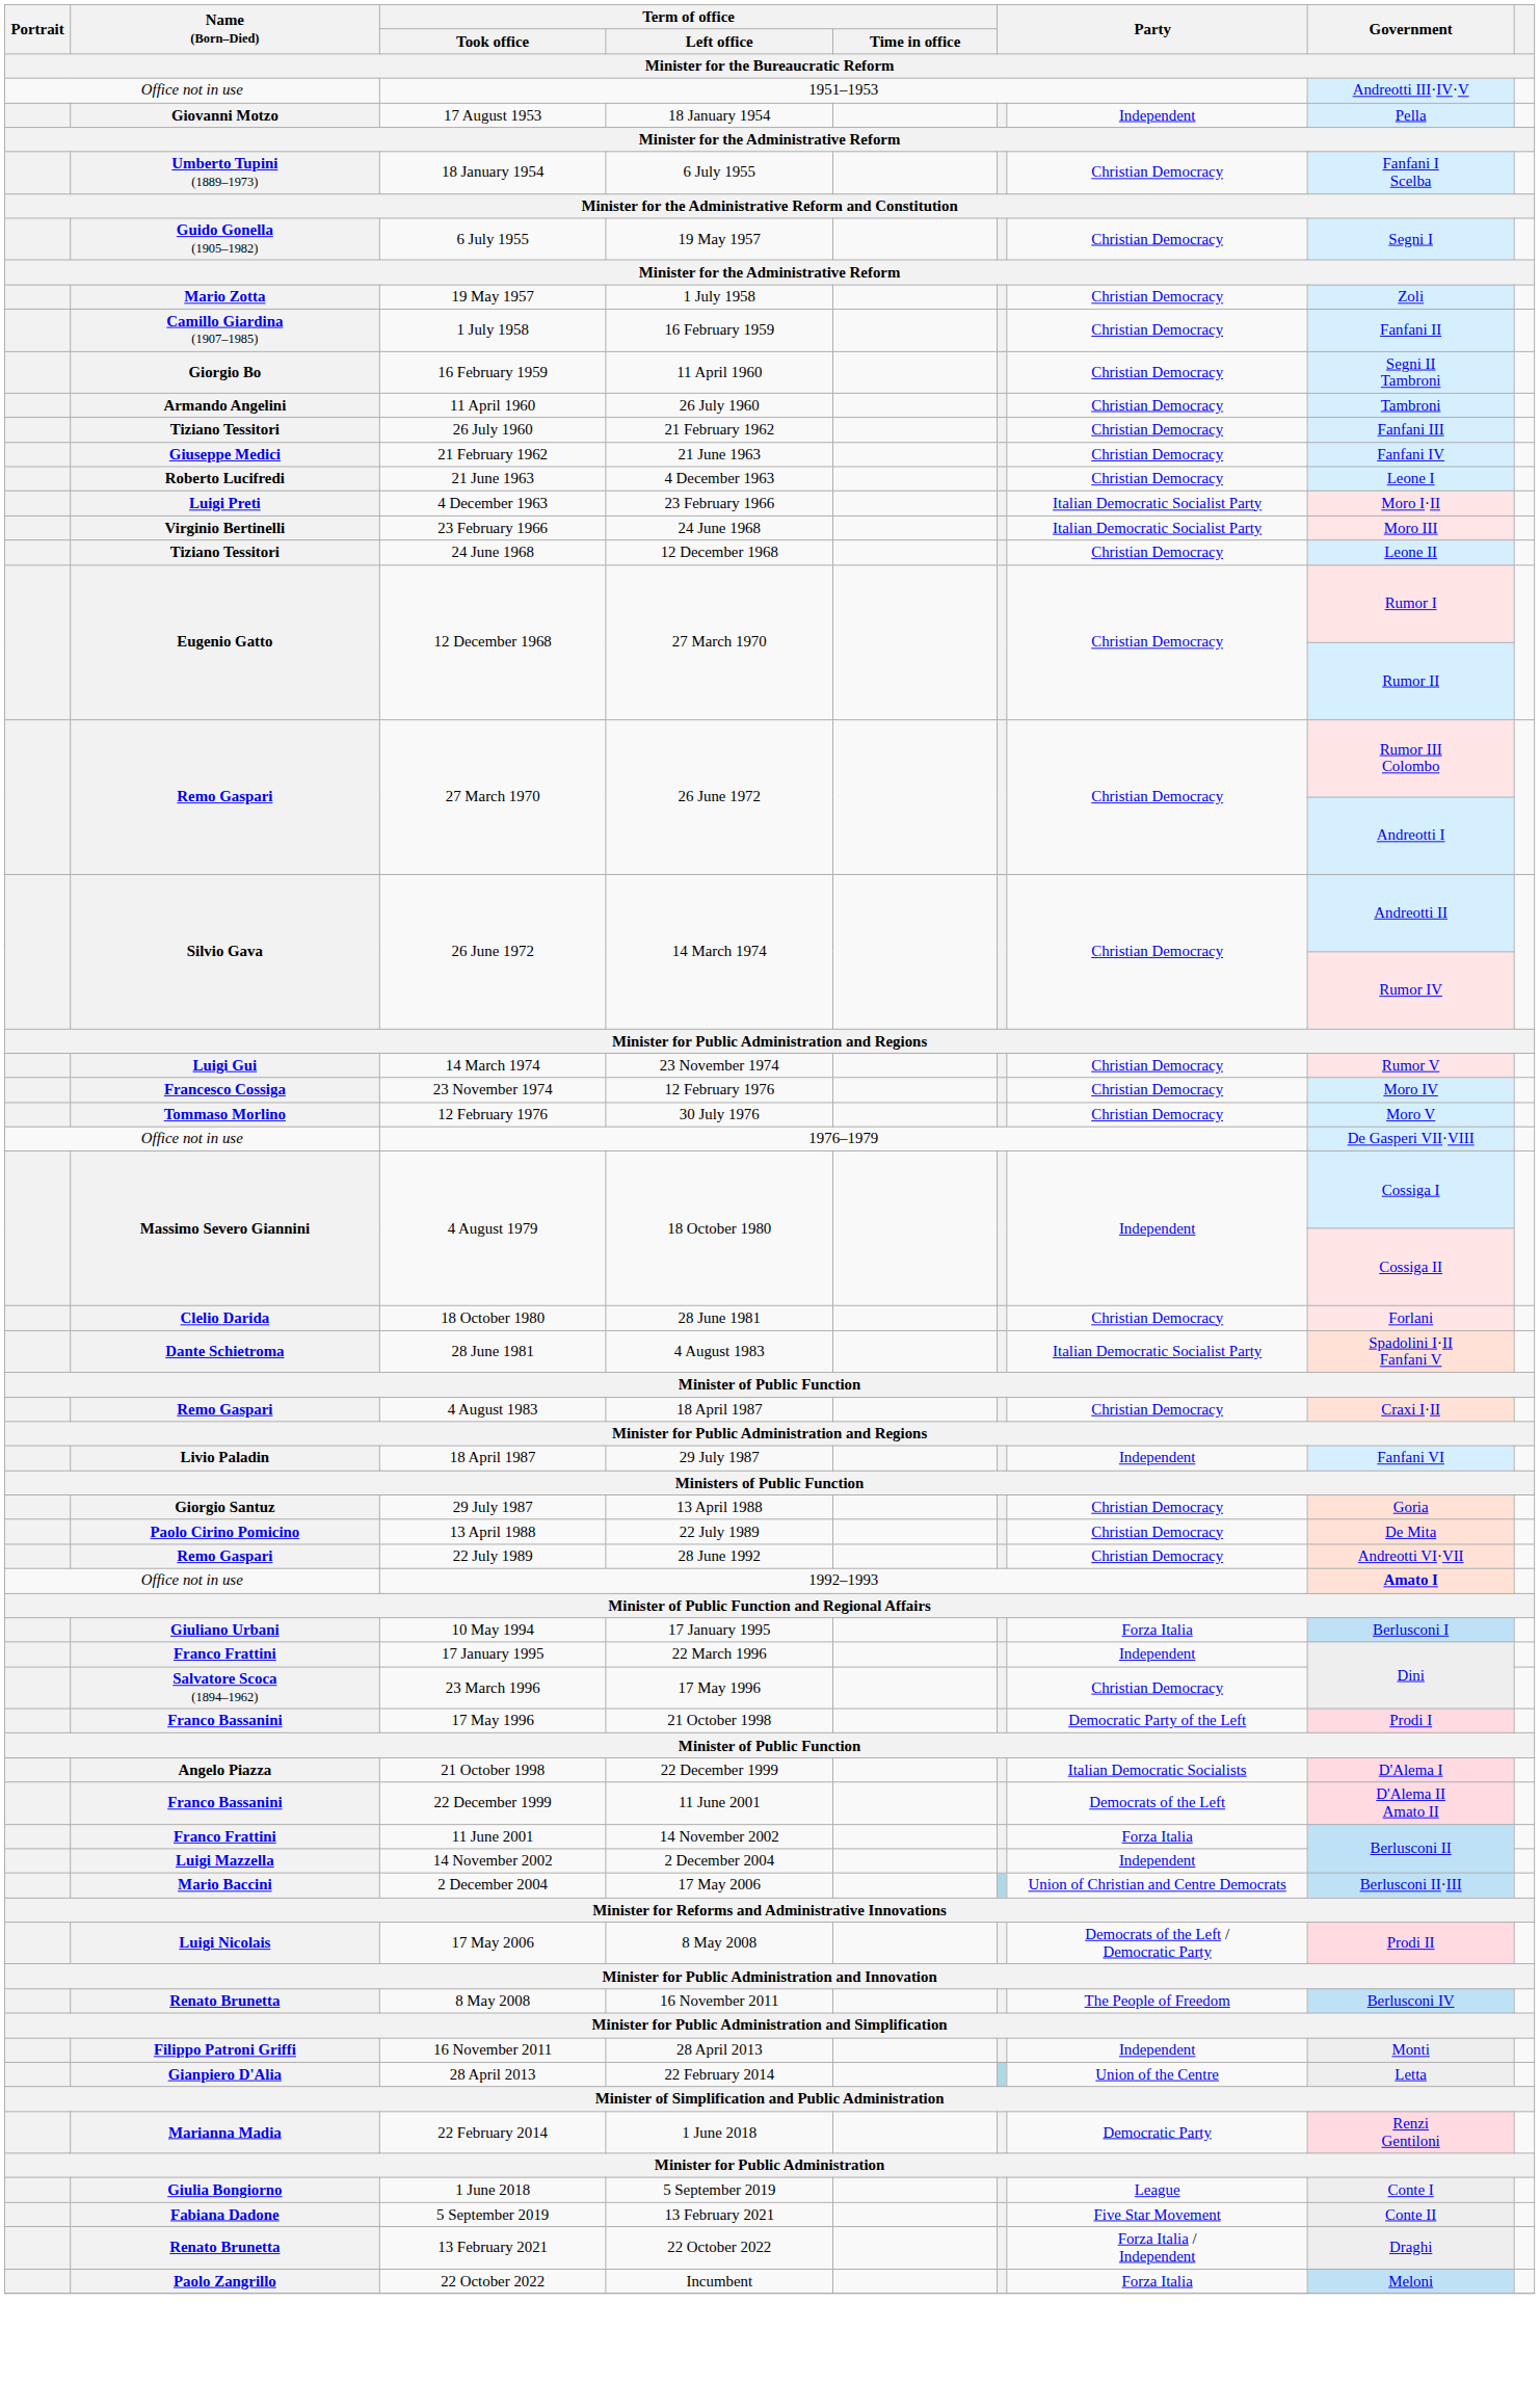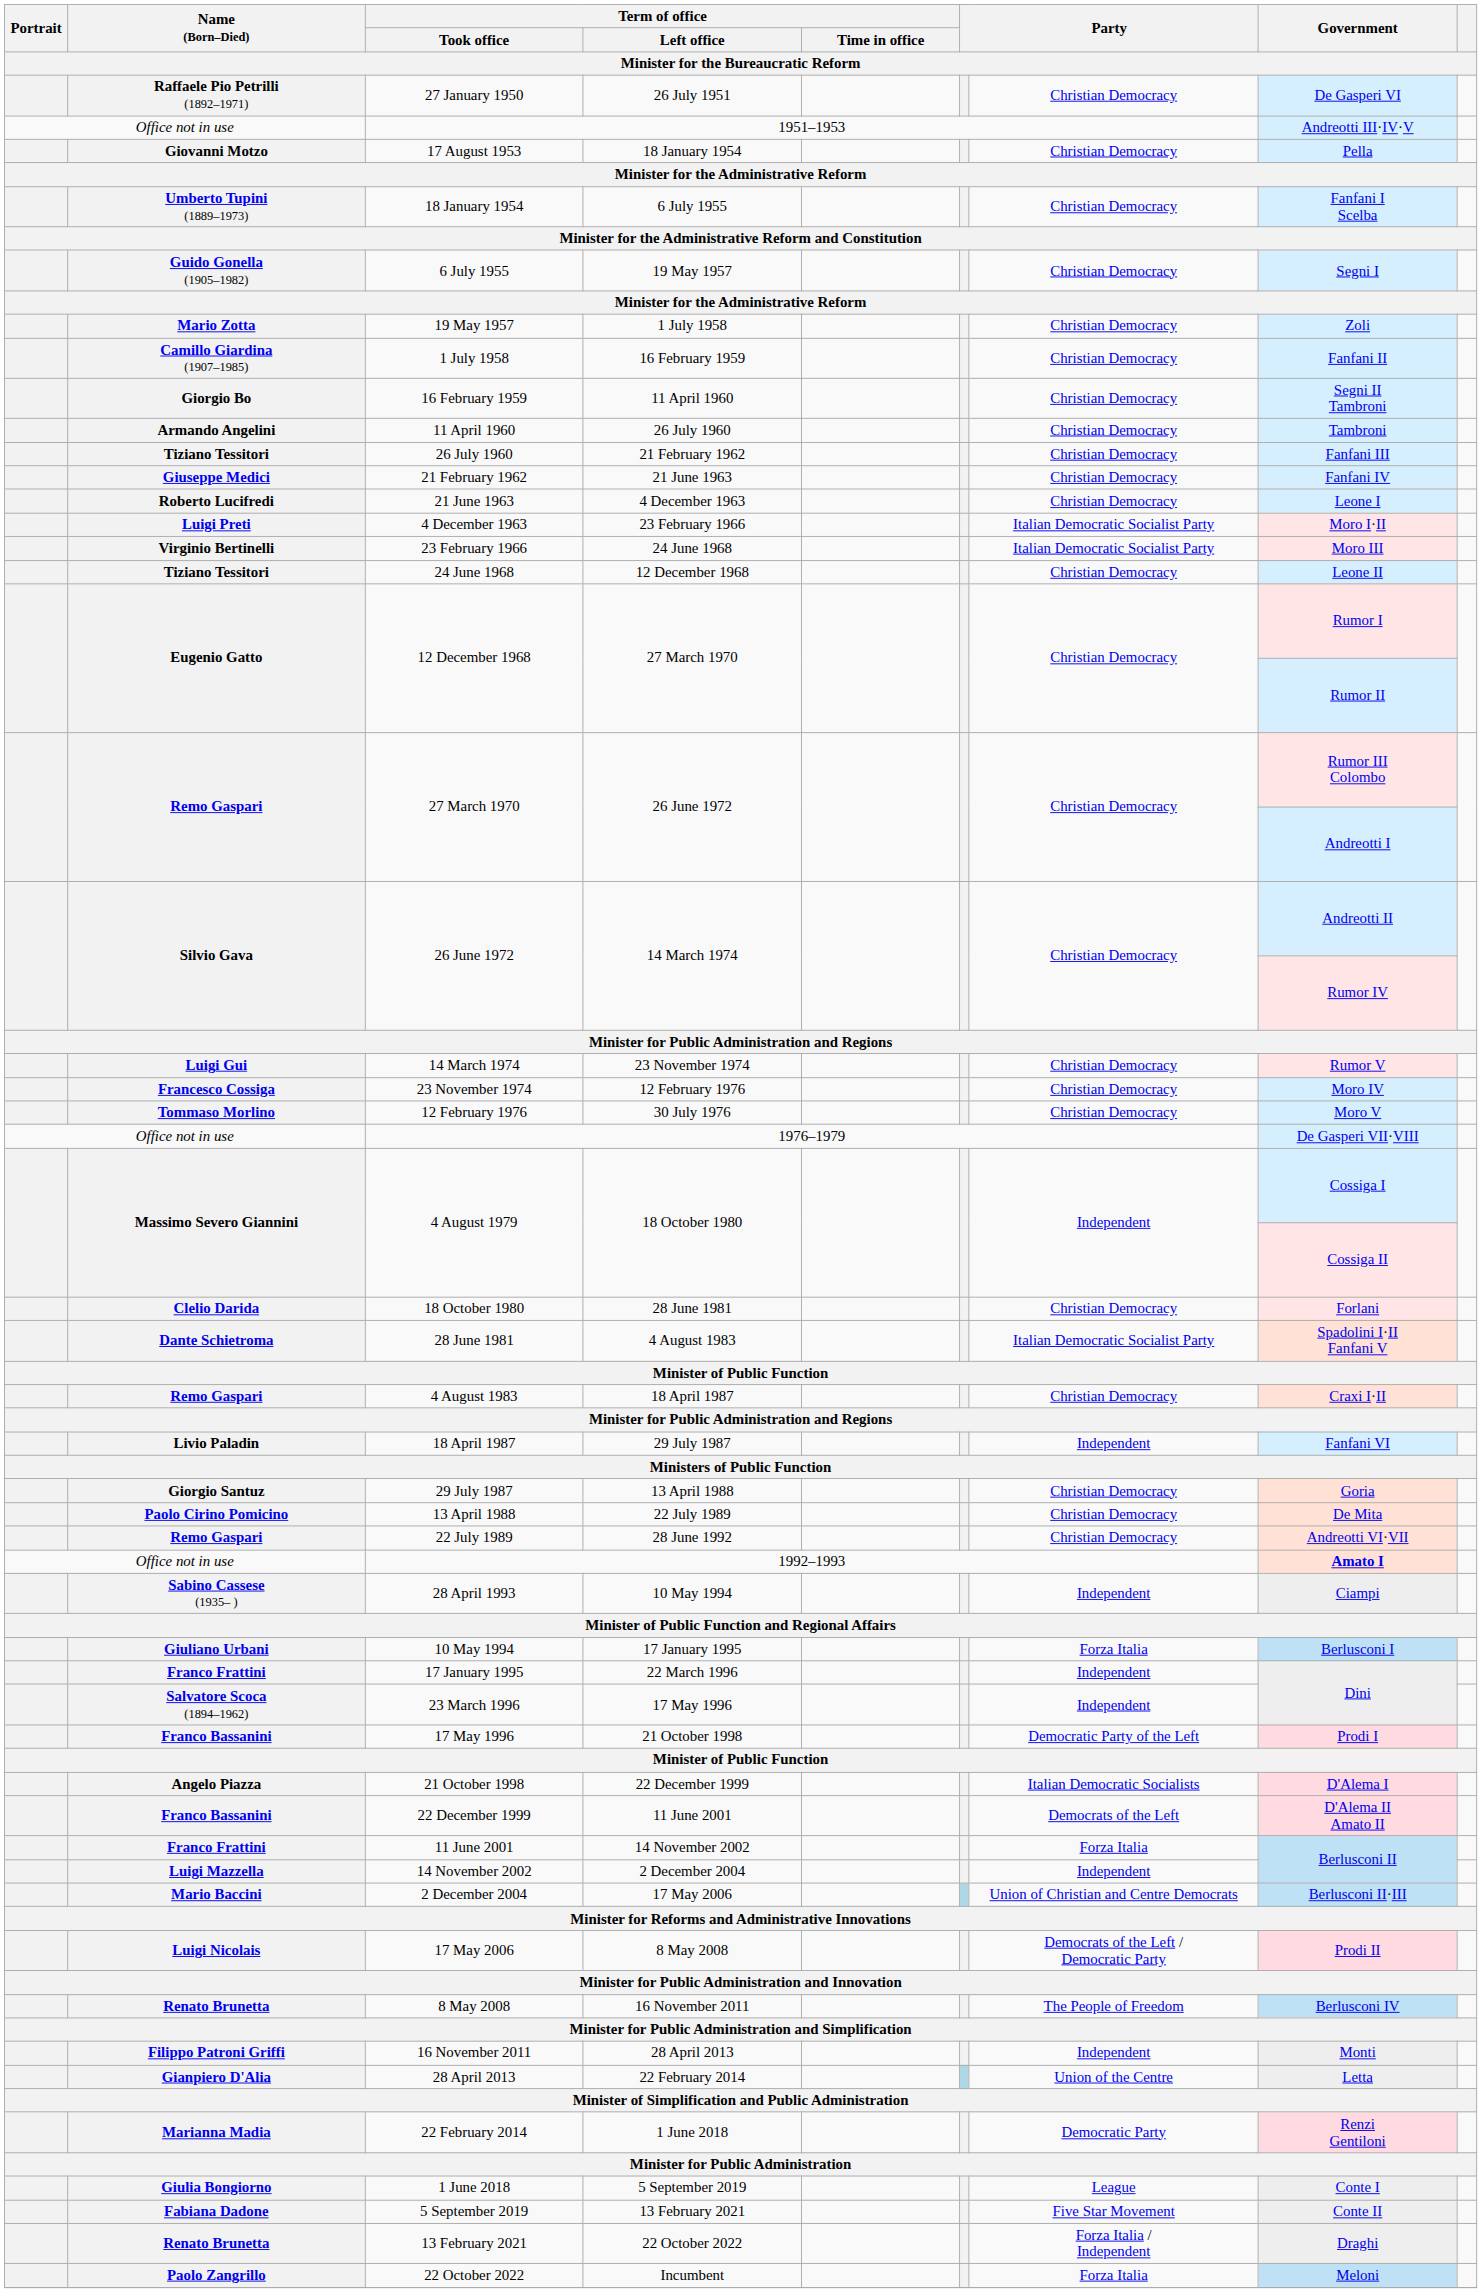+ row: Raffaele Pio Petrilli (1892–1971) | 27 January 1950 | 26 July 1951 | Christian Democracy | De Gasperi VI
17 August 1953 | column 7: Independent -> Christian Democracy
+ row: Sabino Cassese (1935– ) | 28 April 1993 | 10 May 1994 | Independent | Ciampi
23 March 1996 | column 7: Christian Democracy -> Independent
